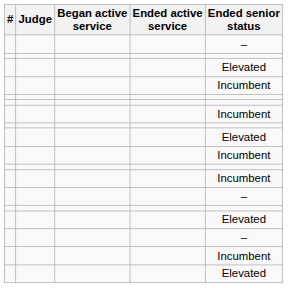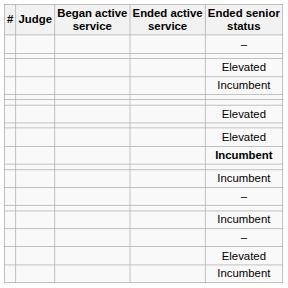row 8 | Ended senior status: Incumbent -> Elevated
row 11 | Ended senior status: normal -> bold
row 16 | Ended senior status: Elevated -> Incumbent
row 18 | Ended senior status: Incumbent -> Elevated
row 19 | Ended senior status: Elevated -> Incumbent
